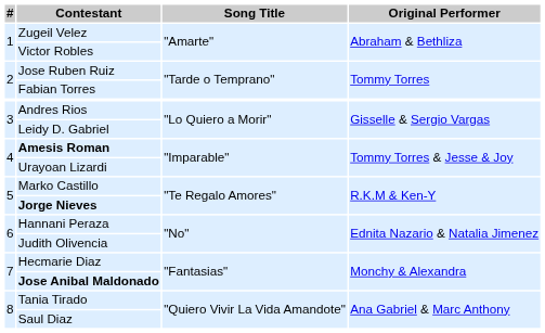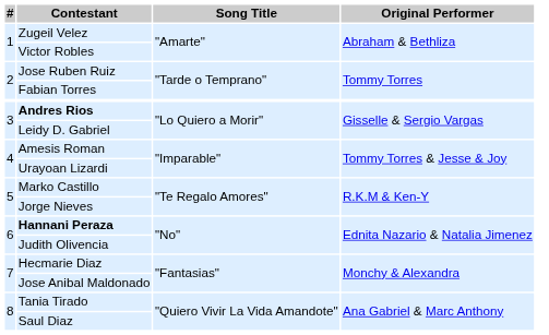Andres Rios | Contestant: normal -> bold
Amesis Roman | Contestant: bold -> normal
Jorge Nieves | Contestant: bold -> normal
Hannani Peraza | Contestant: normal -> bold
Jose Anibal Maldonado | Contestant: bold -> normal
